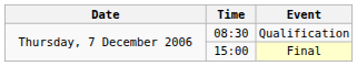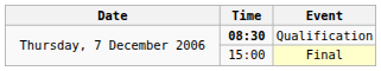Qualification | Time: normal -> bold
